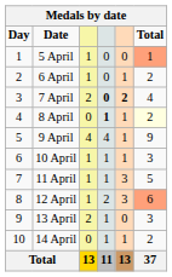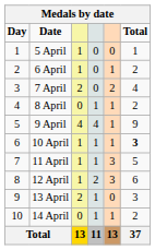5 April | Total: lightsalmon background -> no background
7 April | column 4: bold -> normal
7 April | column 5: bold -> normal
8 April | column 4: bold -> normal
8 April | Total: lightyellow background -> no background
10 April | Total: normal -> bold
12 April | Total: lightsalmon background -> no background
